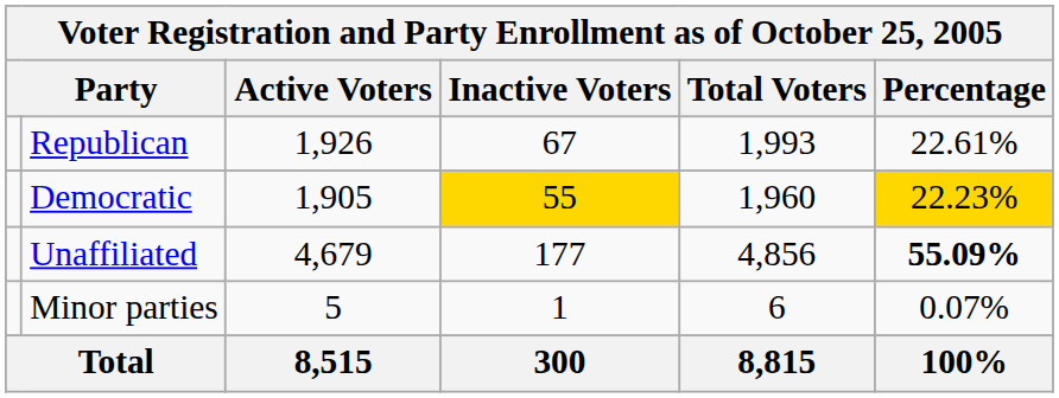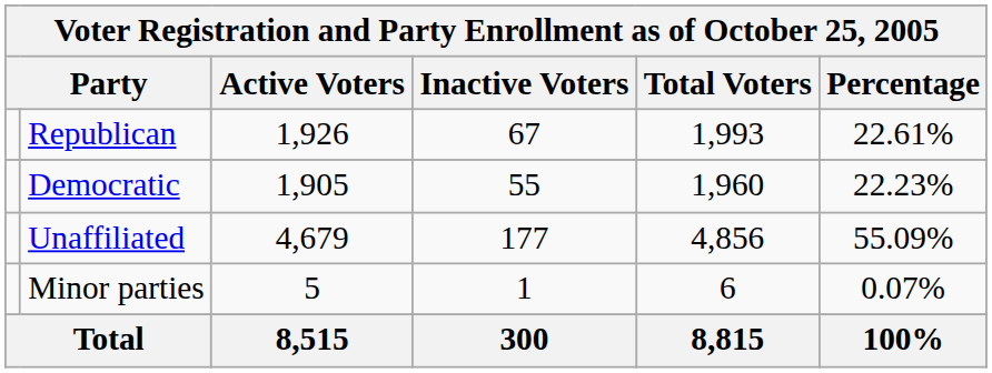Democratic | Inactive Voters: gold background -> no background
Democratic | Percentage: gold background -> no background
Unaffiliated | Percentage: bold -> normal
